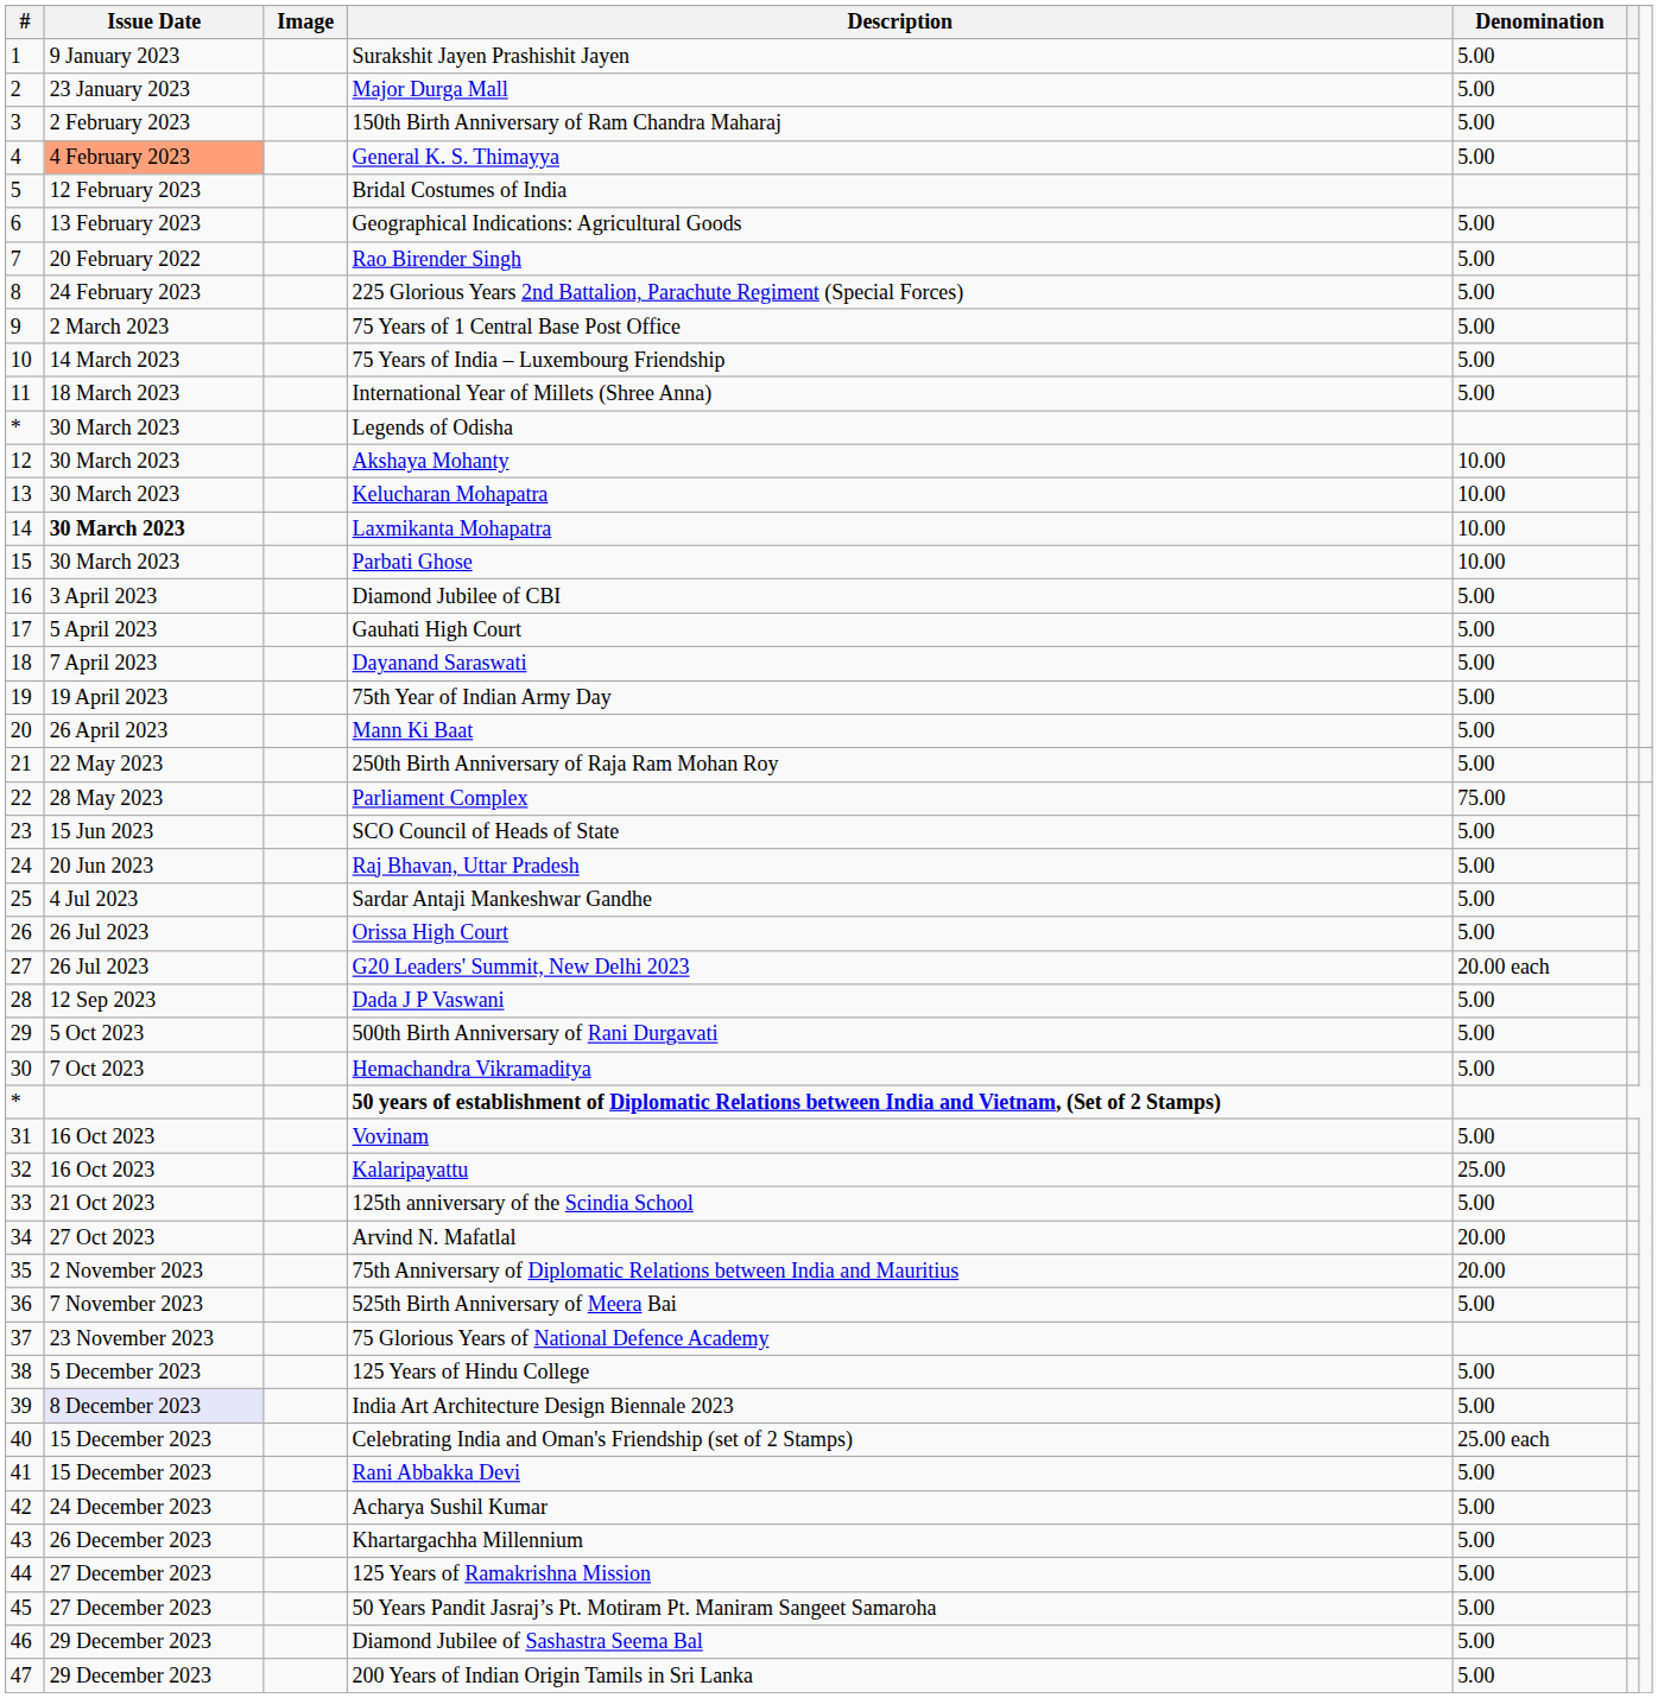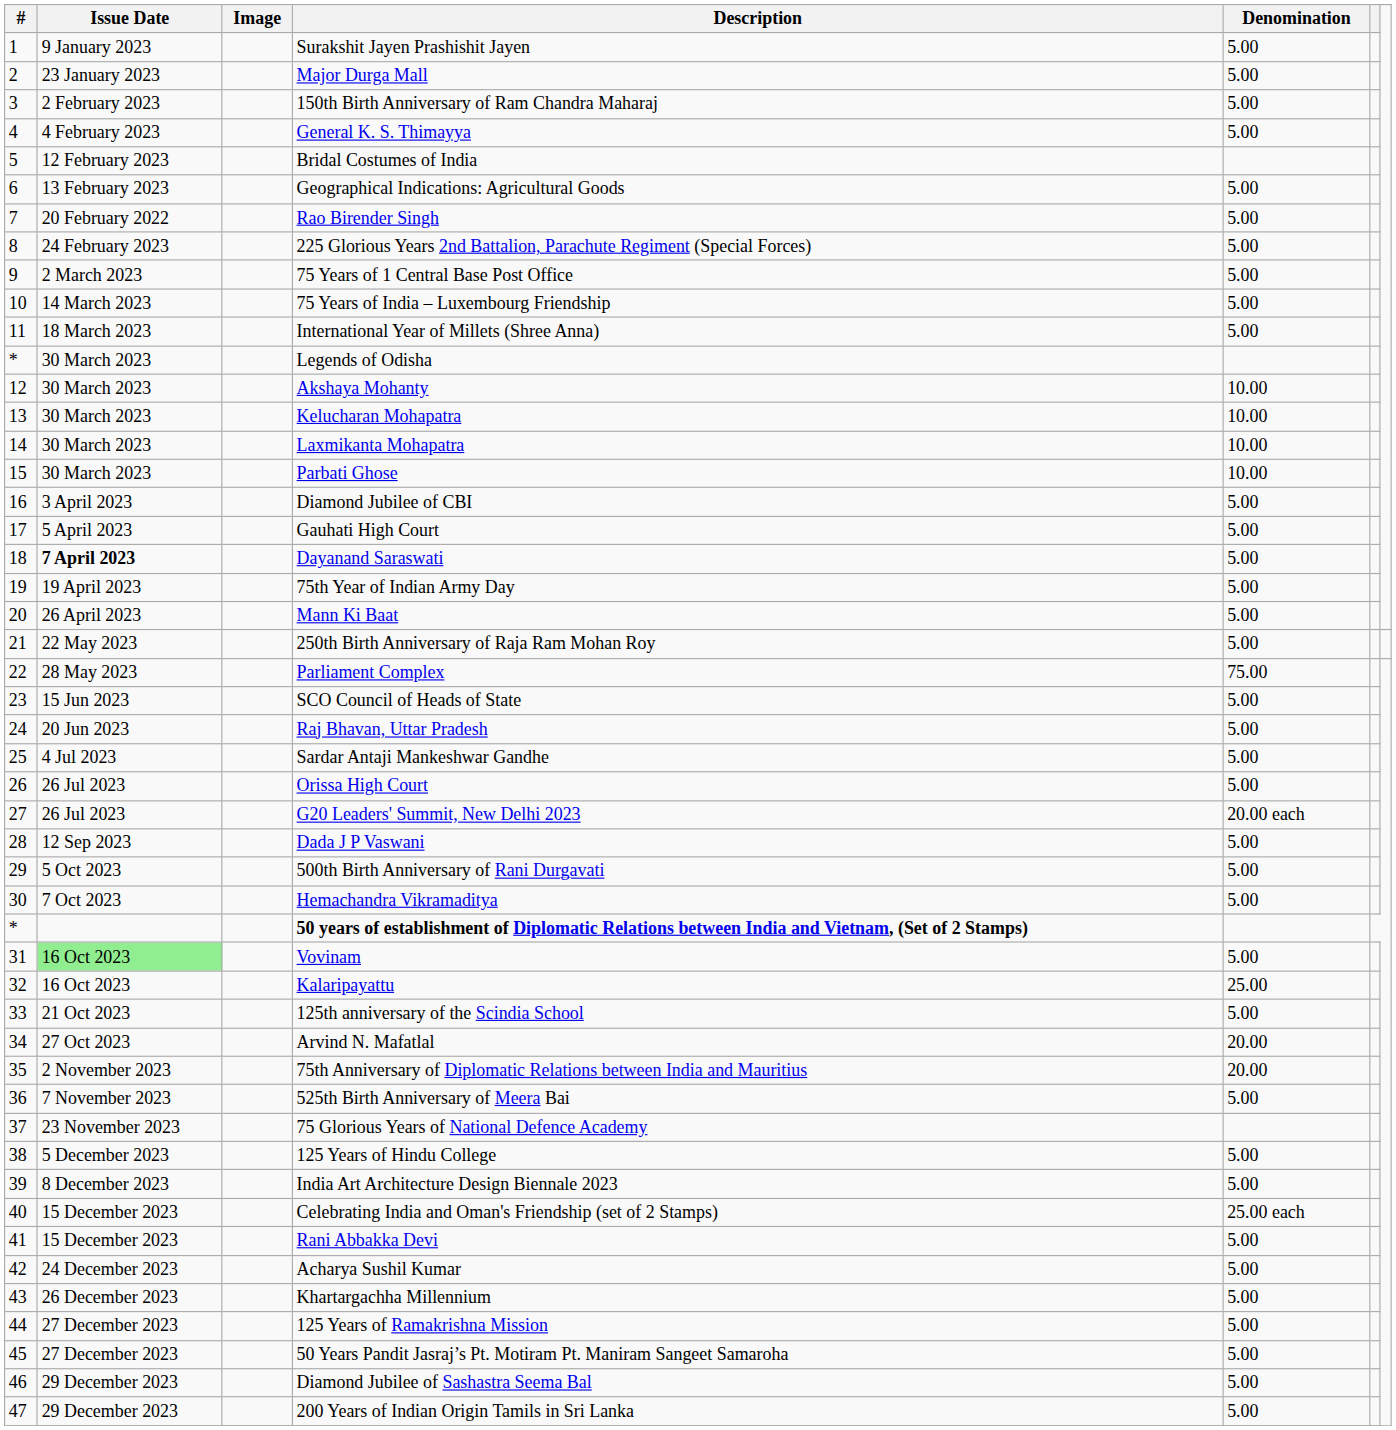General K. S. Thimayya | Issue Date: lightsalmon background -> no background
Laxmikanta Mohapatra | Issue Date: bold -> normal
Dayanand Saraswati | Issue Date: normal -> bold
Vovinam | Issue Date: no background -> lightgreen background
India Art Architecture Design Biennale 2023 | Issue Date: lavender background -> no background
